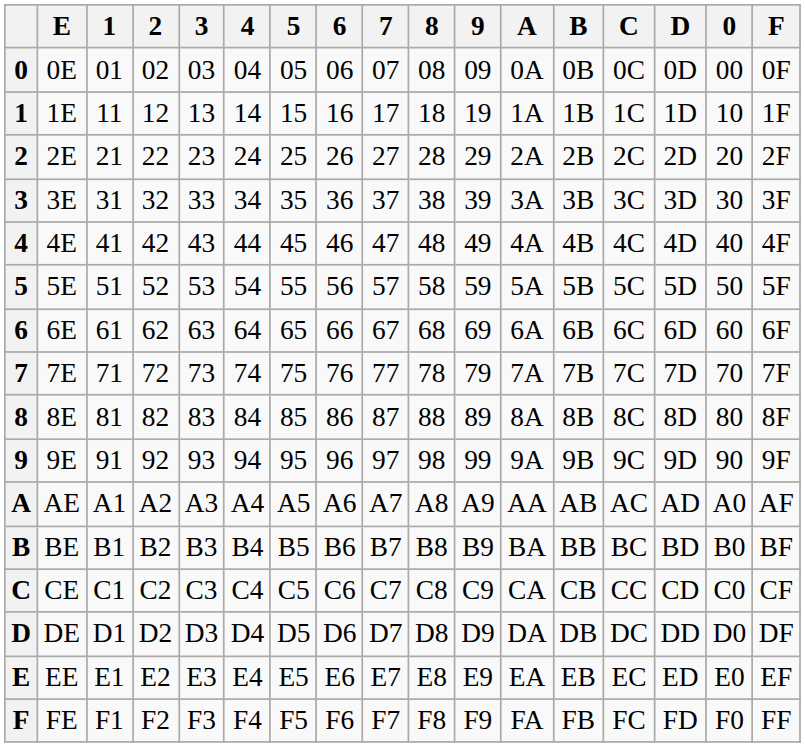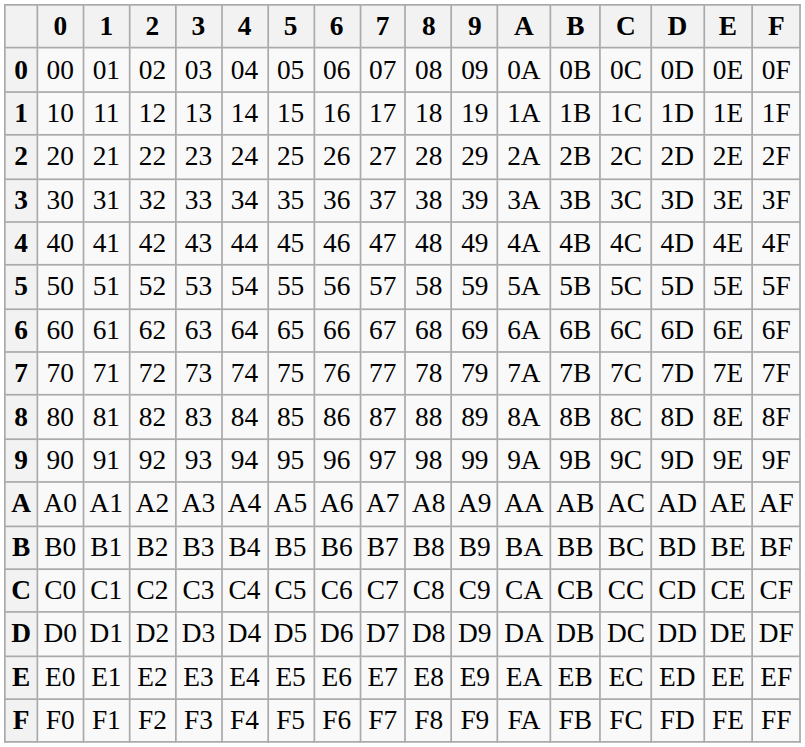columns swapped: 0 <-> E
